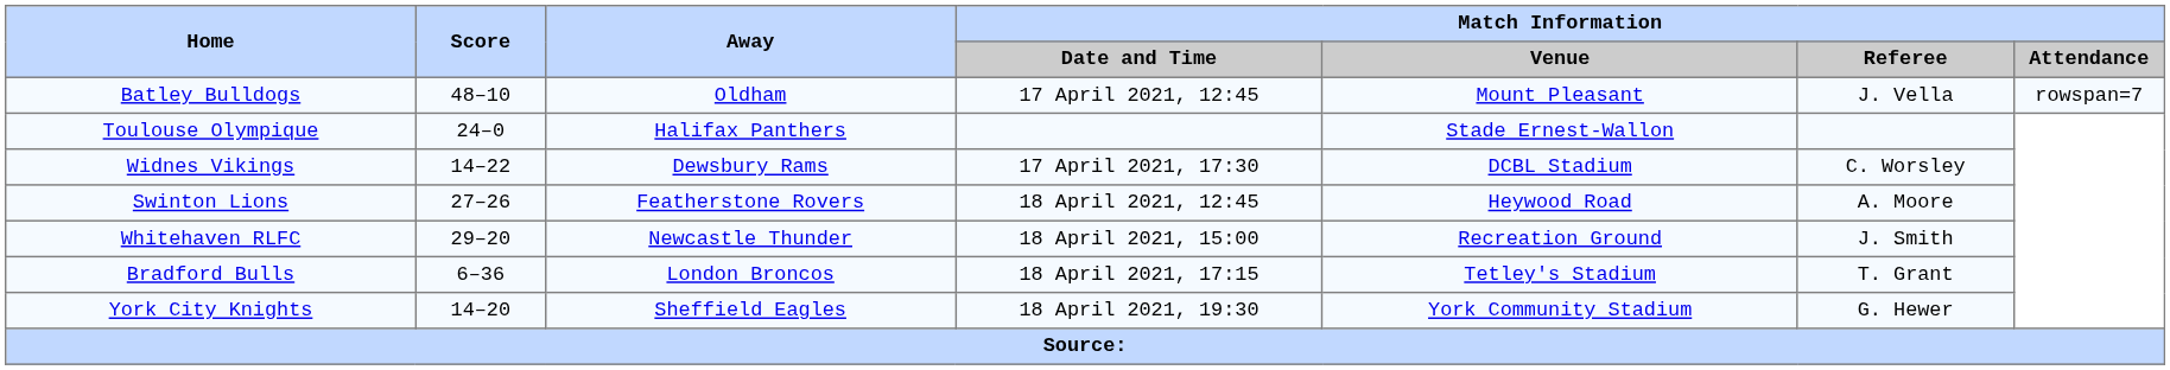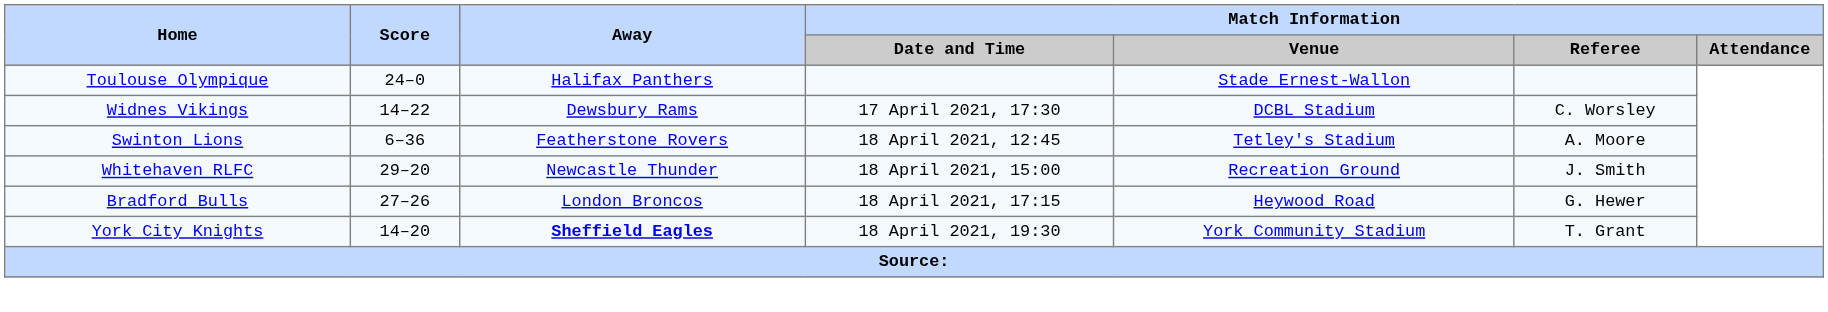- row: Batley Bulldogs | 48–10 | Oldham | 17 April 2021, 12:45 | Mount Pleasant | J. Vella | rowspan=7
Swinton Lions | Score: 27–26 -> 6–36
Swinton Lions | Match Information / Venue: Heywood Road -> Tetley's Stadium
Bradford Bulls | Score: 6–36 -> 27–26
Bradford Bulls | Match Information / Venue: Tetley's Stadium -> Heywood Road
Bradford Bulls | Match Information / Referee: T. Grant -> G. Hewer
York City Knights | Away: normal -> bold
York City Knights | Match Information / Referee: G. Hewer -> T. Grant
